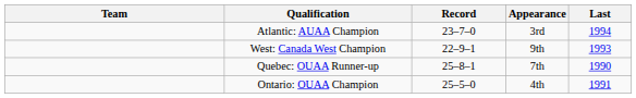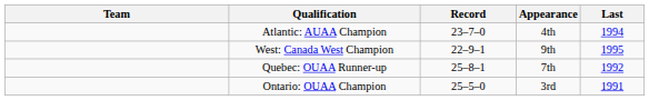Atlantic: AUAA Champion | Appearance: 3rd -> 4th
West: Canada West Champion | Last: 1993 -> 1995
Quebec: OUAA Runner-up | Last: 1990 -> 1992
Ontario: OUAA Champion | Appearance: 4th -> 3rd
